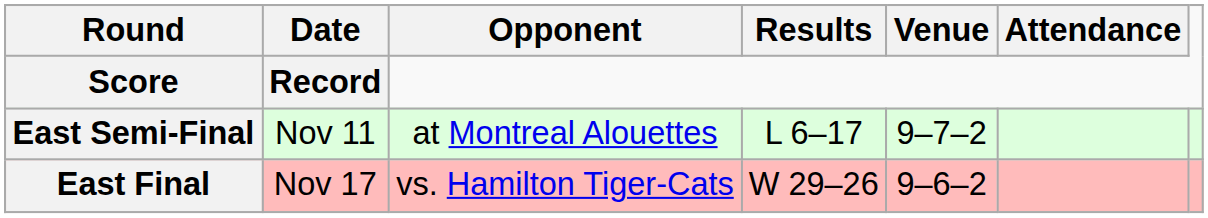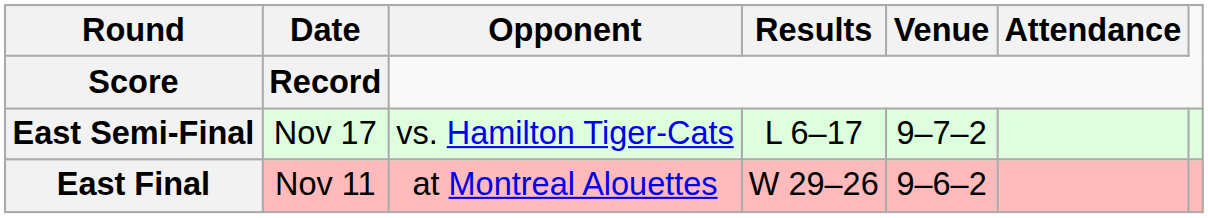East Semi-Final | Date / Record: Nov 11 -> Nov 17
East Semi-Final | Opponent: at Montreal Alouettes -> vs. Hamilton Tiger-Cats
East Final | Date / Record: Nov 17 -> Nov 11
East Final | Opponent: vs. Hamilton Tiger-Cats -> at Montreal Alouettes
